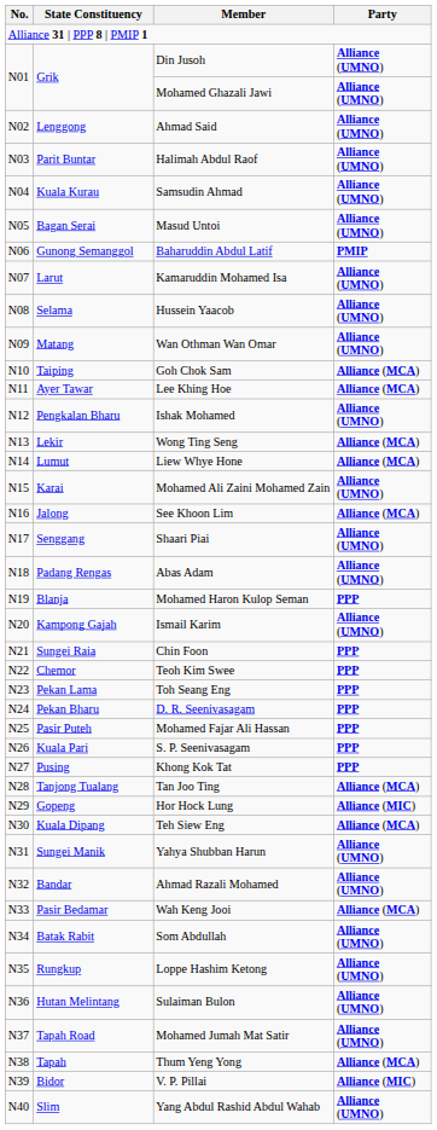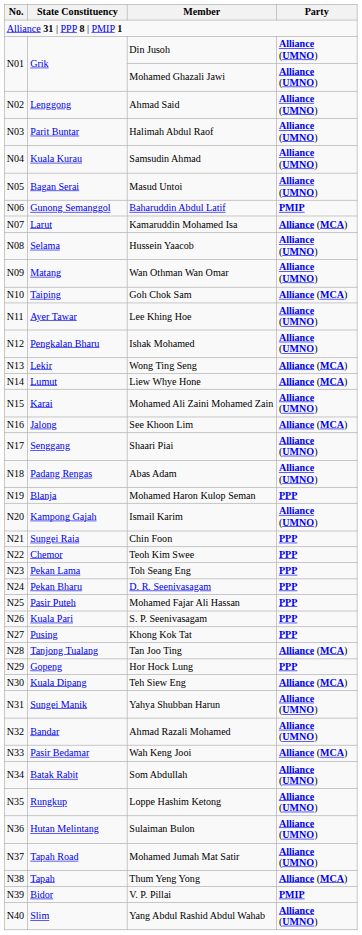Kamaruddin Mohamed Isa | Party: Alliance (UMNO) -> Alliance (MCA)
Lee Khing Hoe | Party: Alliance (MCA) -> Alliance (UMNO)
Hor Hock Lung | Party: Alliance (MIC) -> PPP
V. P. Pillai | Party: Alliance (MIC) -> PMIP
